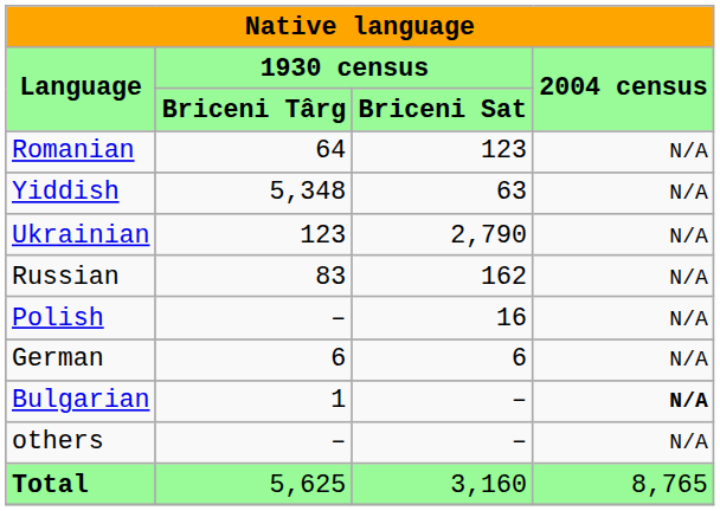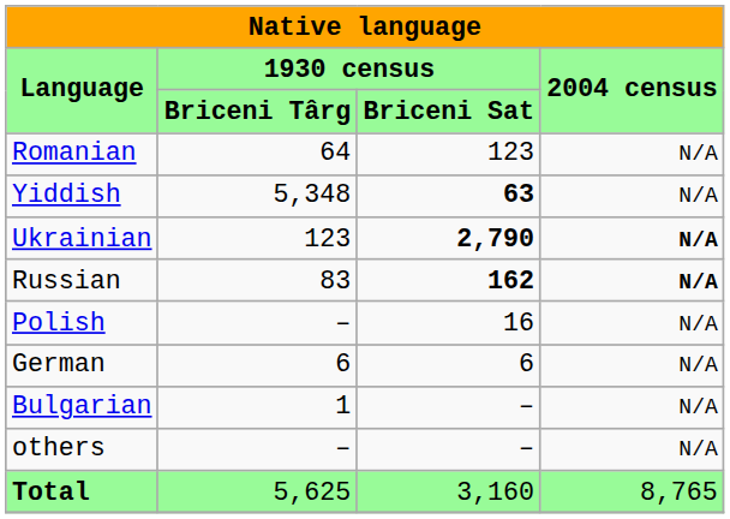Yiddish | column 3: normal -> bold
Ukrainian | column 3: normal -> bold
Ukrainian | column 4: normal -> bold
Russian | column 3: normal -> bold
Russian | column 4: normal -> bold
Bulgarian | column 4: bold -> normal
